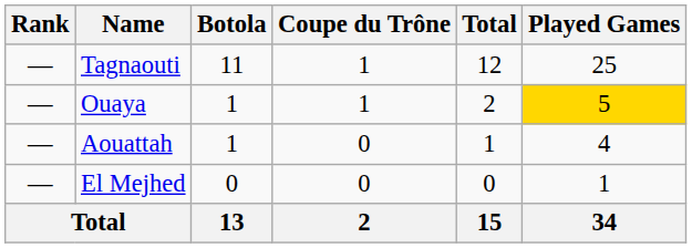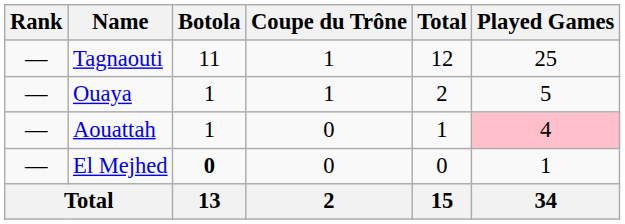Ouaya | Played Games: gold background -> no background
Aouattah | Played Games: no background -> pink background
El Mejhed | Botola: normal -> bold
